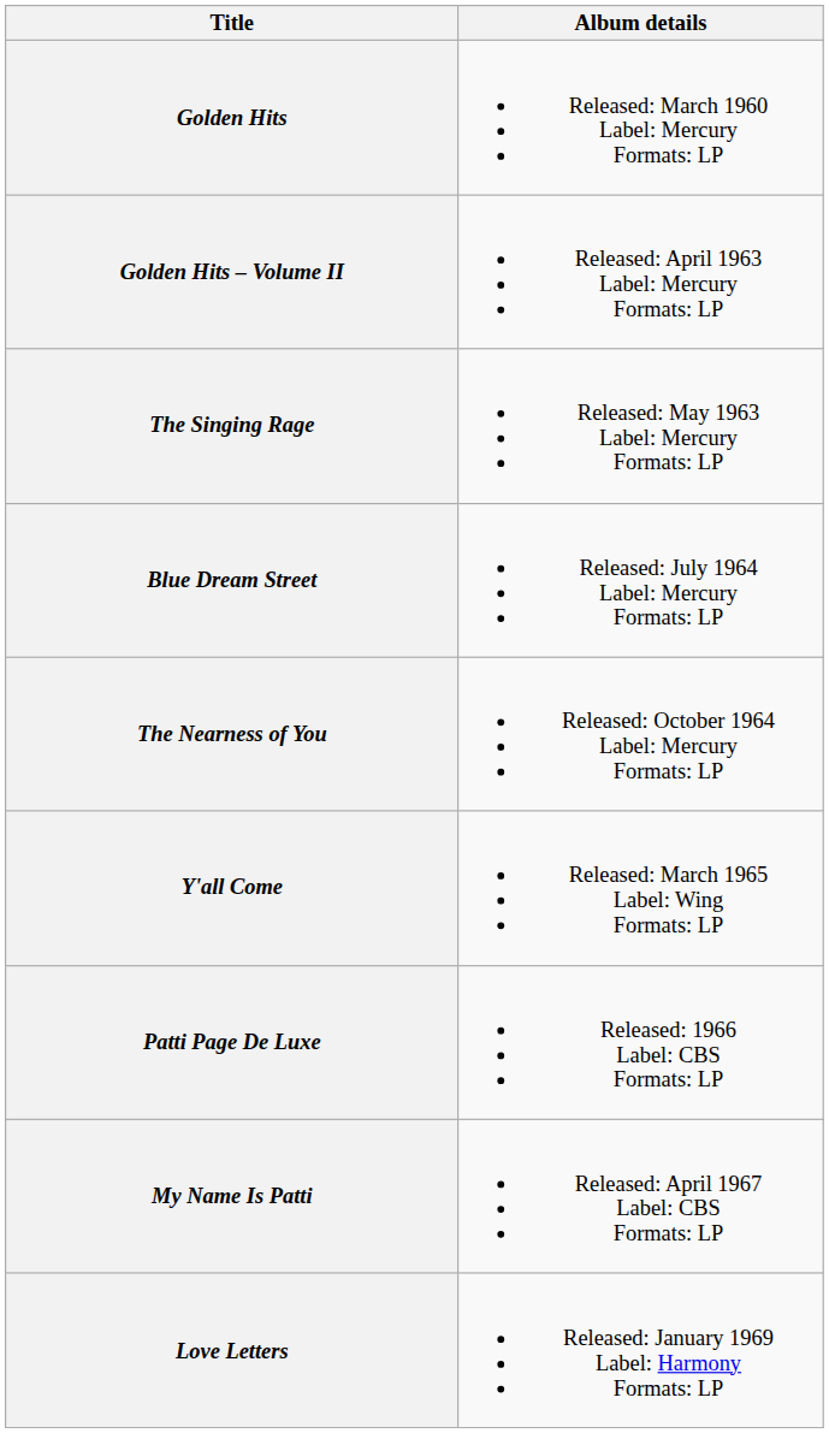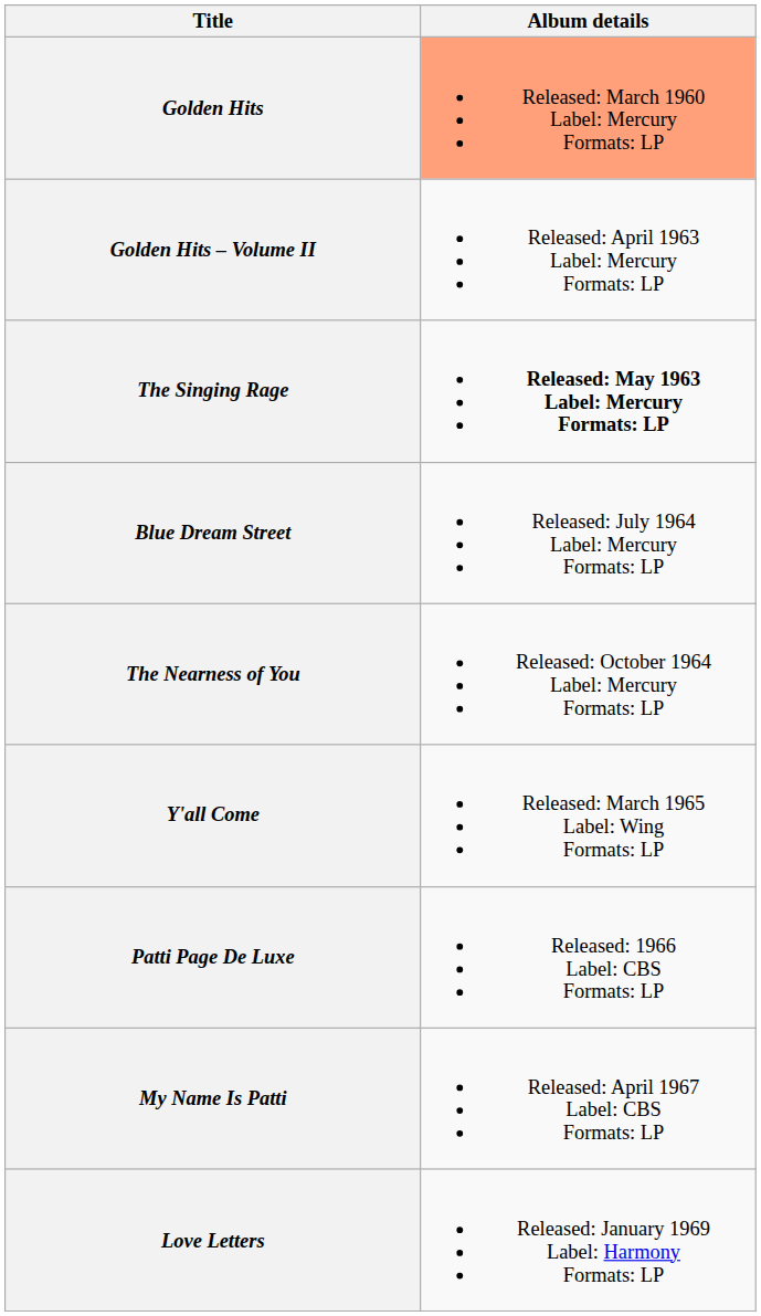Golden Hits | Album details: no background -> lightsalmon background
The Singing Rage | Album details: normal -> bold
